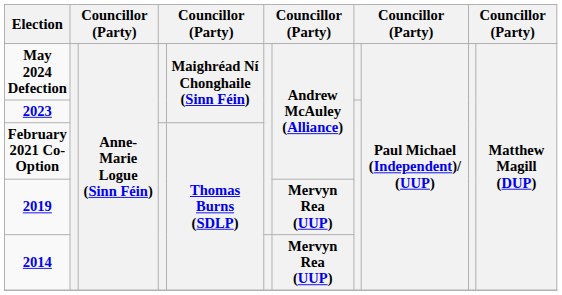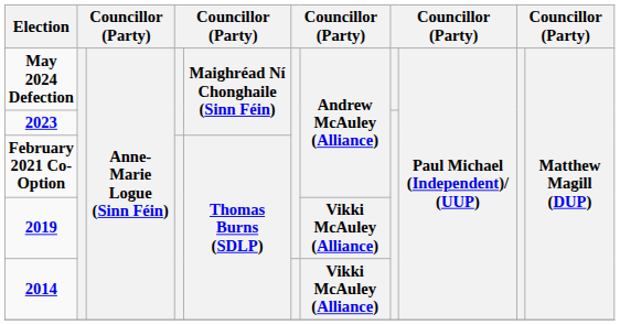2019 | column 7: Mervyn Rea (UUP) -> Vikki McAuley (Alliance)
2014 | column 7: Mervyn Rea (UUP) -> Vikki McAuley (Alliance)
